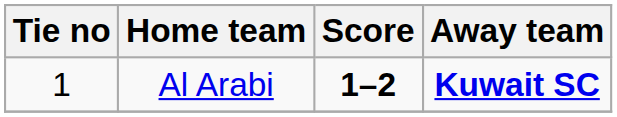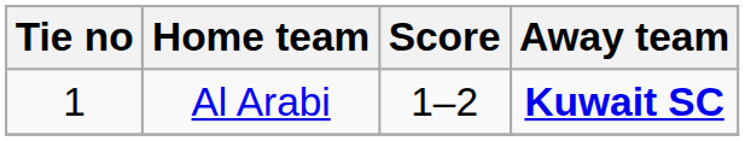Al Arabi | Score: bold -> normal
